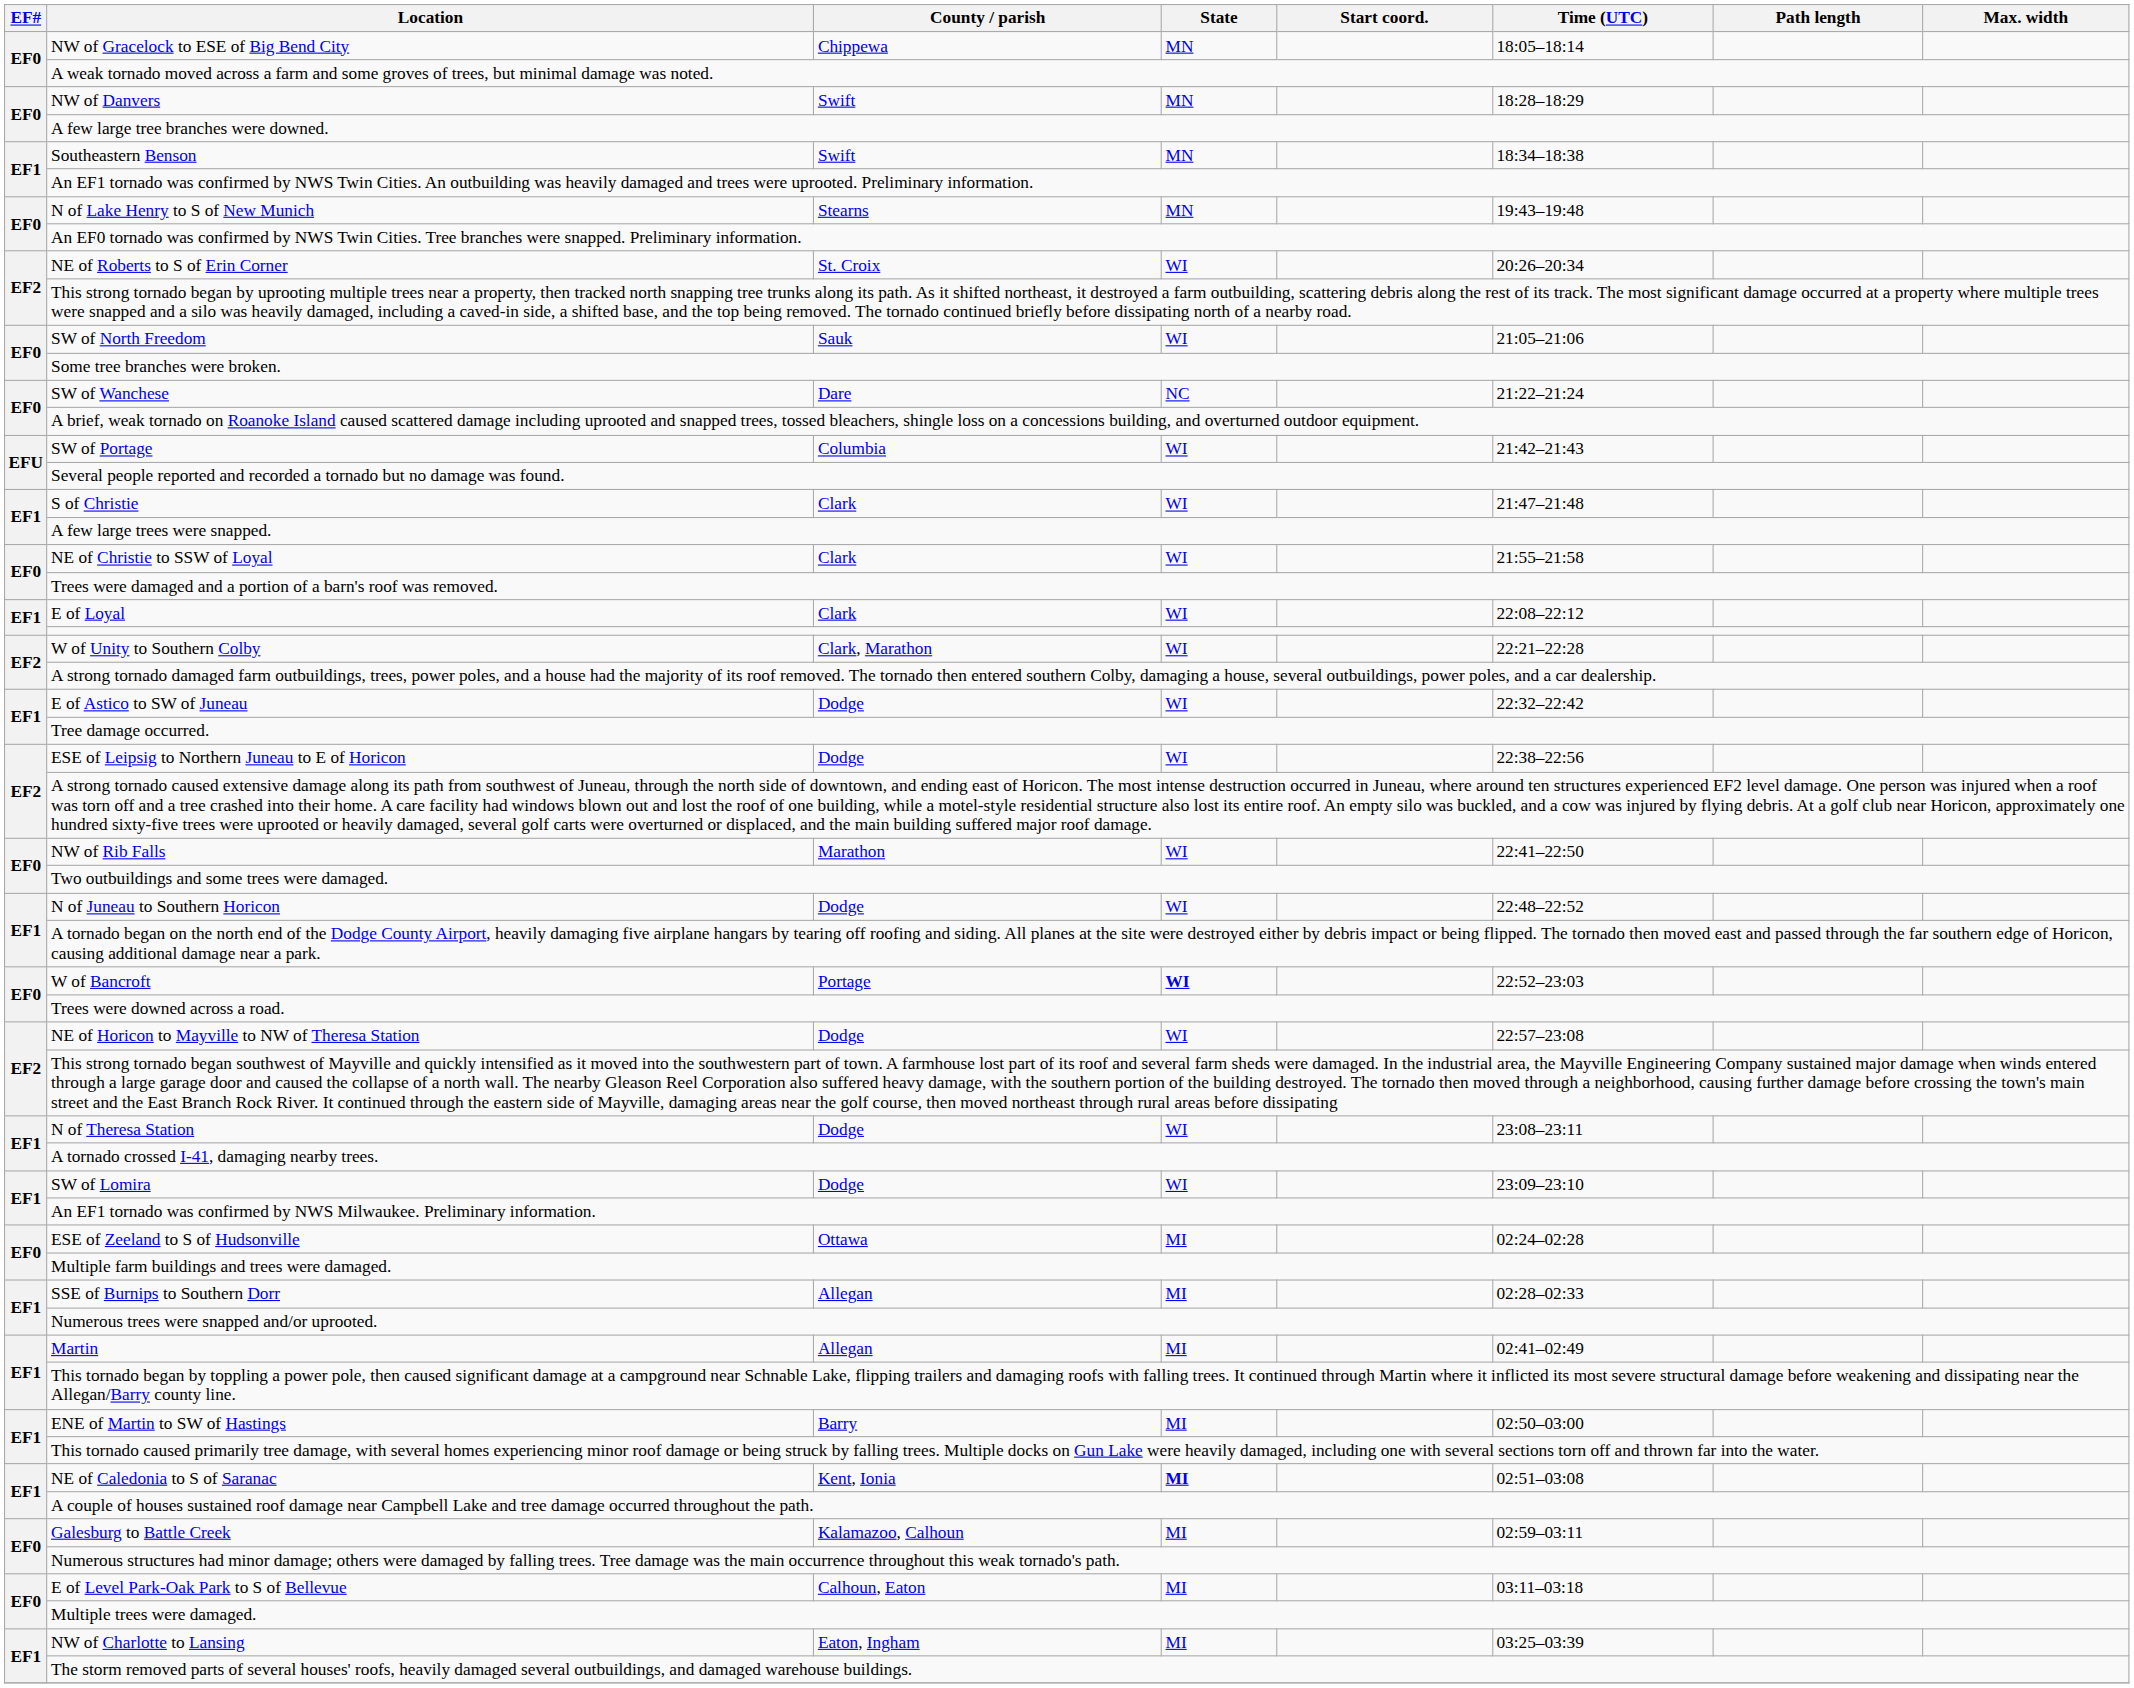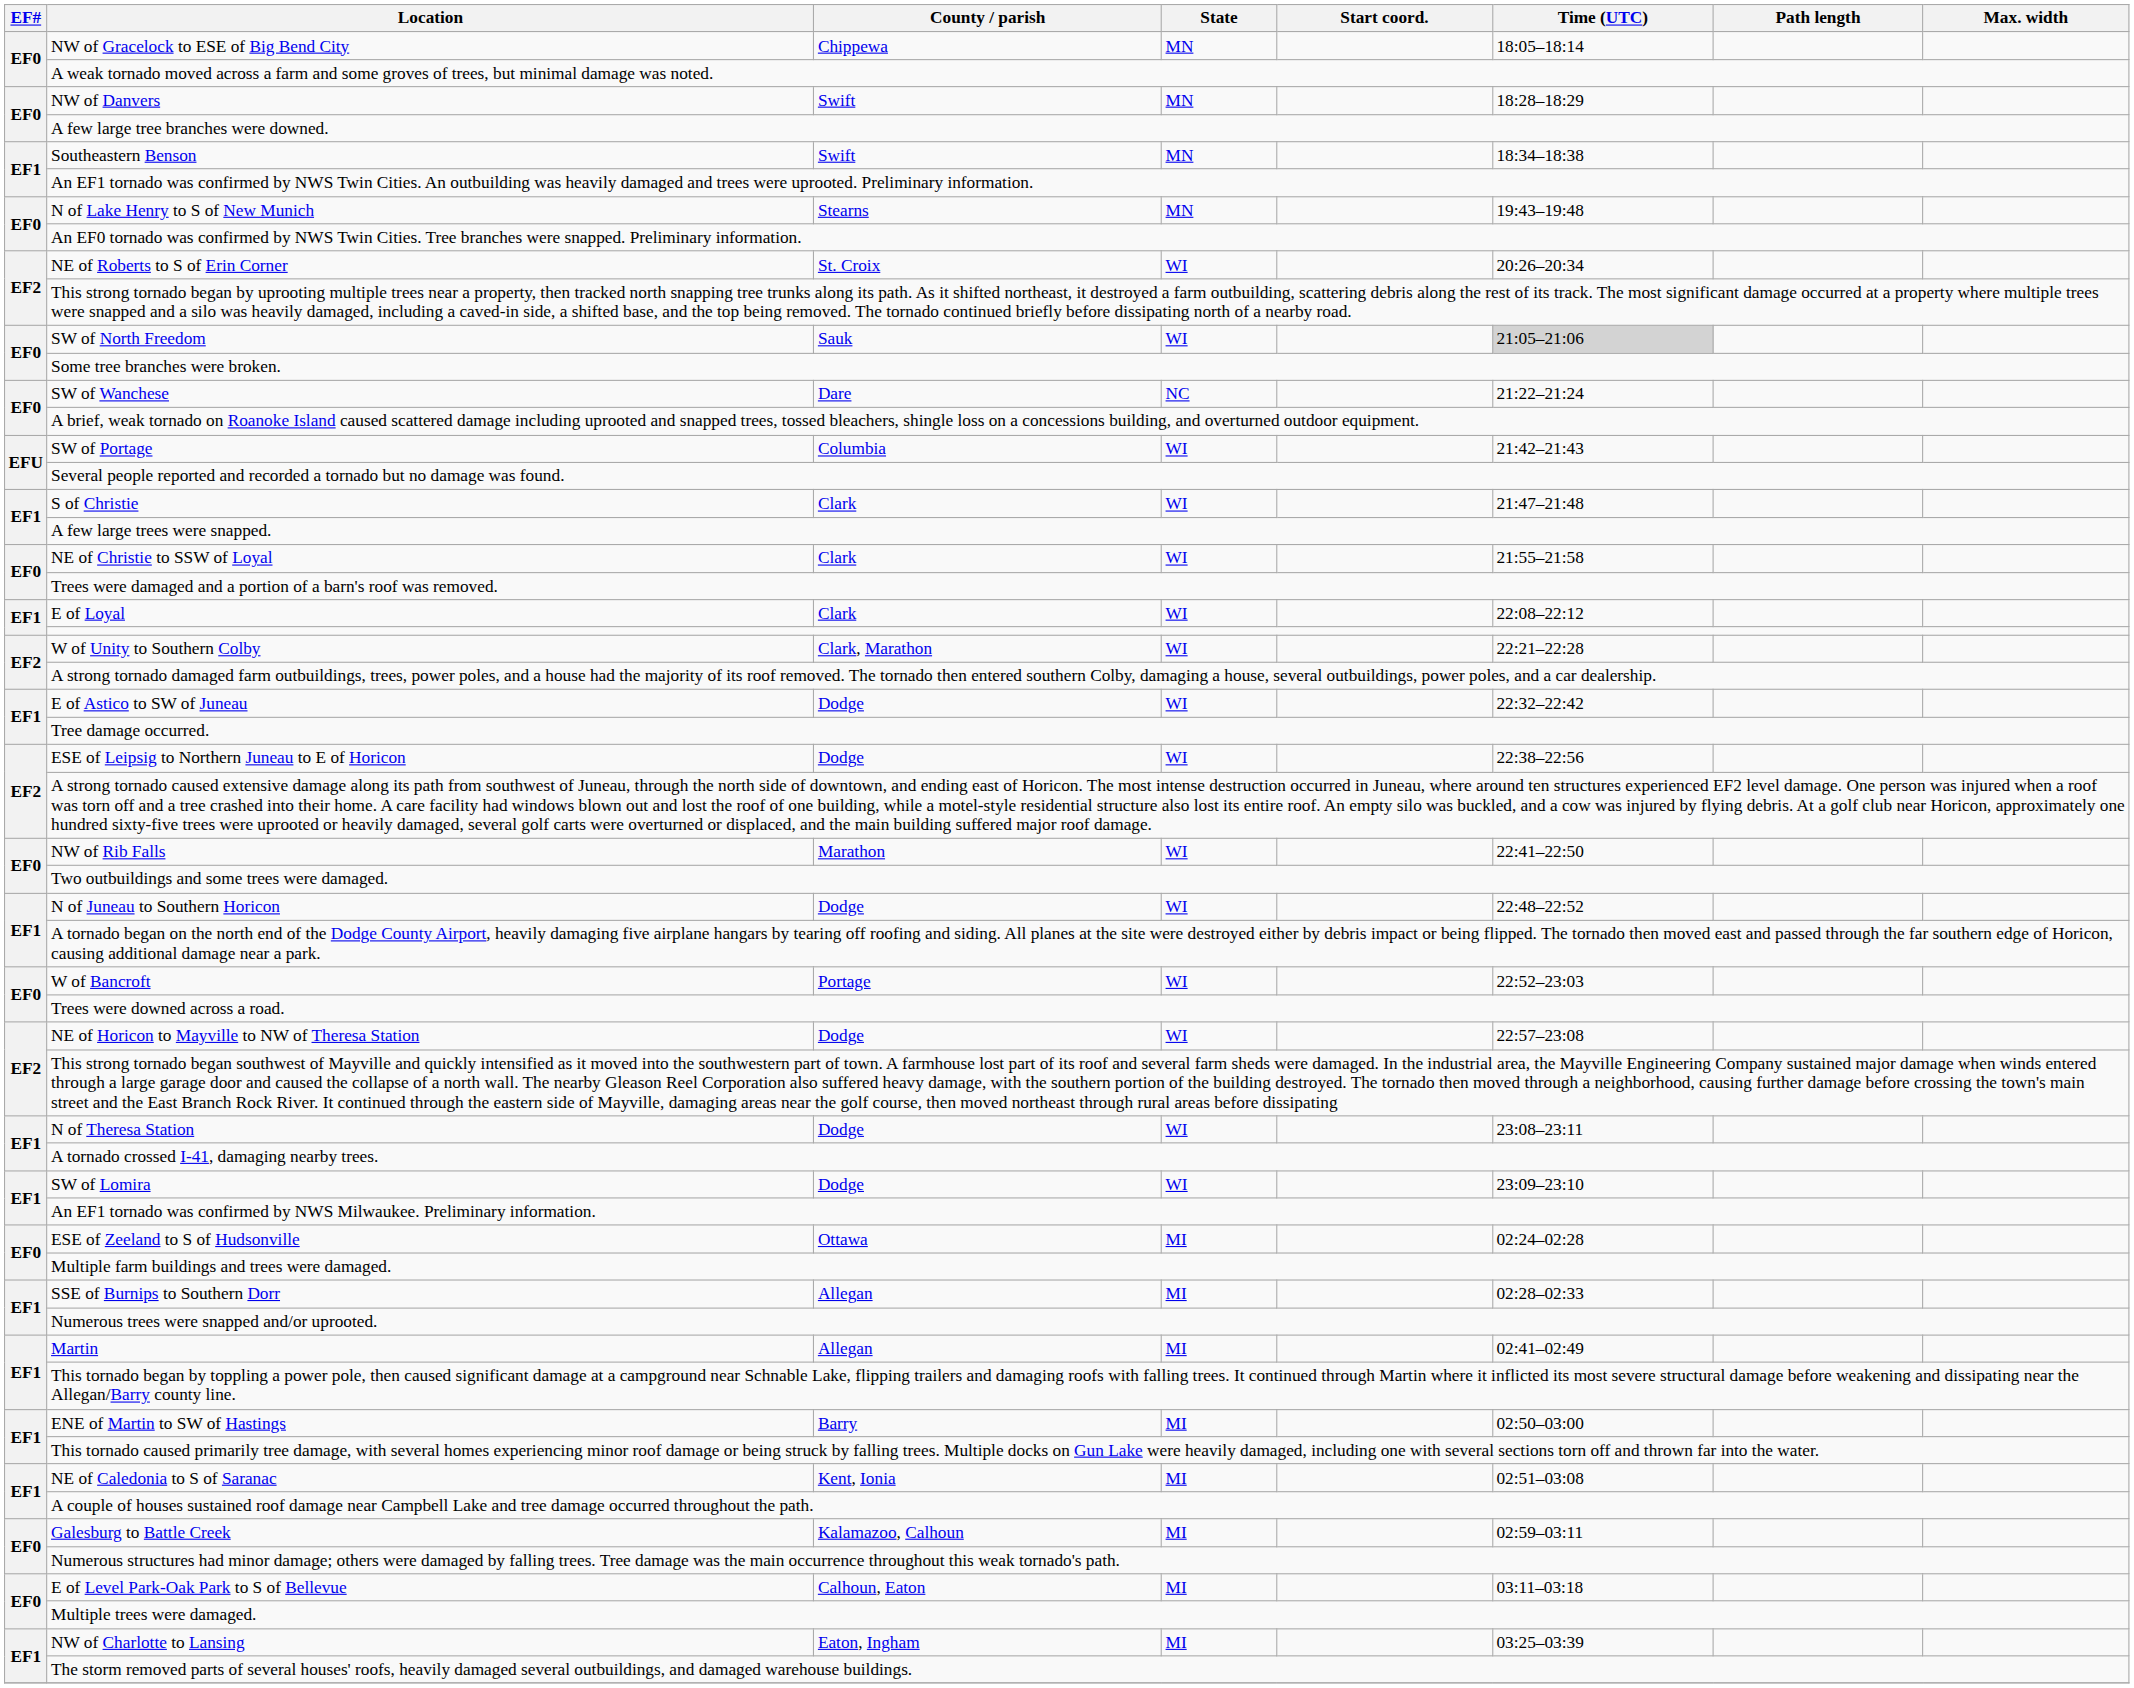SW of North Freedom | Time (UTC): no background -> lightgrey background
W of Bancroft | State: bold -> normal
NE of Caledonia to S of Saranac | State: bold -> normal
